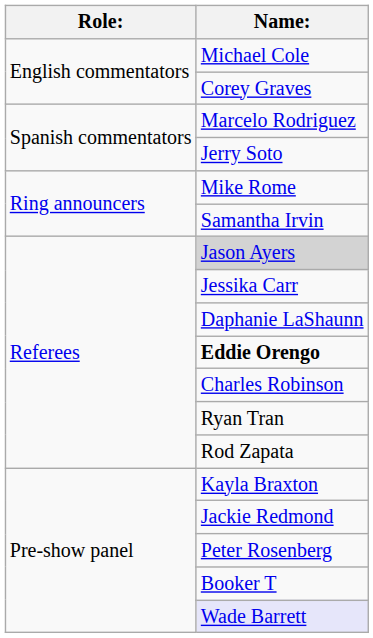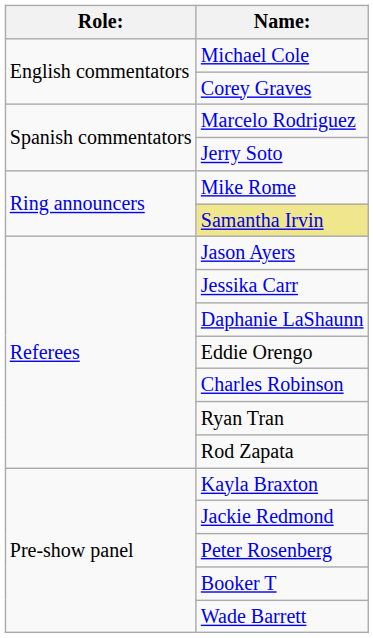Samantha Irvin | Name:: no background -> khaki background
Jason Ayers | Name:: lightgrey background -> no background
Eddie Orengo | Name:: bold -> normal
Wade Barrett | Name:: lavender background -> no background
